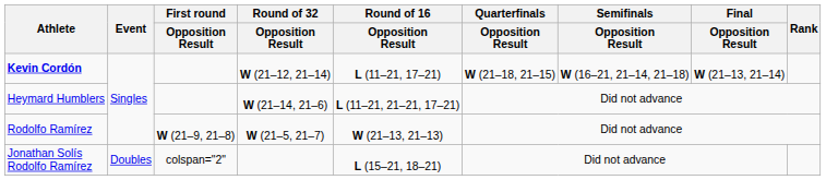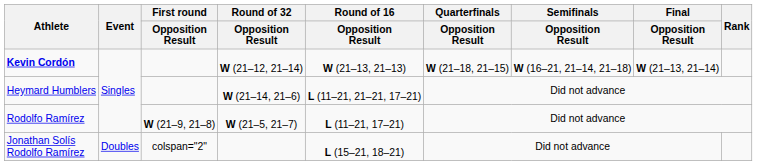Kevin Cordón | Round of 16 / Opposition Result: L (11–21, 17–21) -> W (21–13, 21–13)
Rodolfo Ramírez | Round of 16 / Opposition Result: W (21–13, 21–13) -> L (11–21, 17–21)
